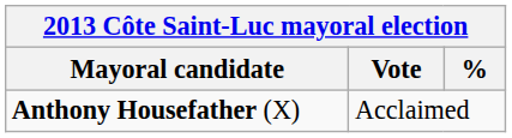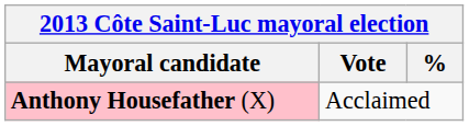Anthony Housefather (X) | Mayoral candidate: no background -> pink background
